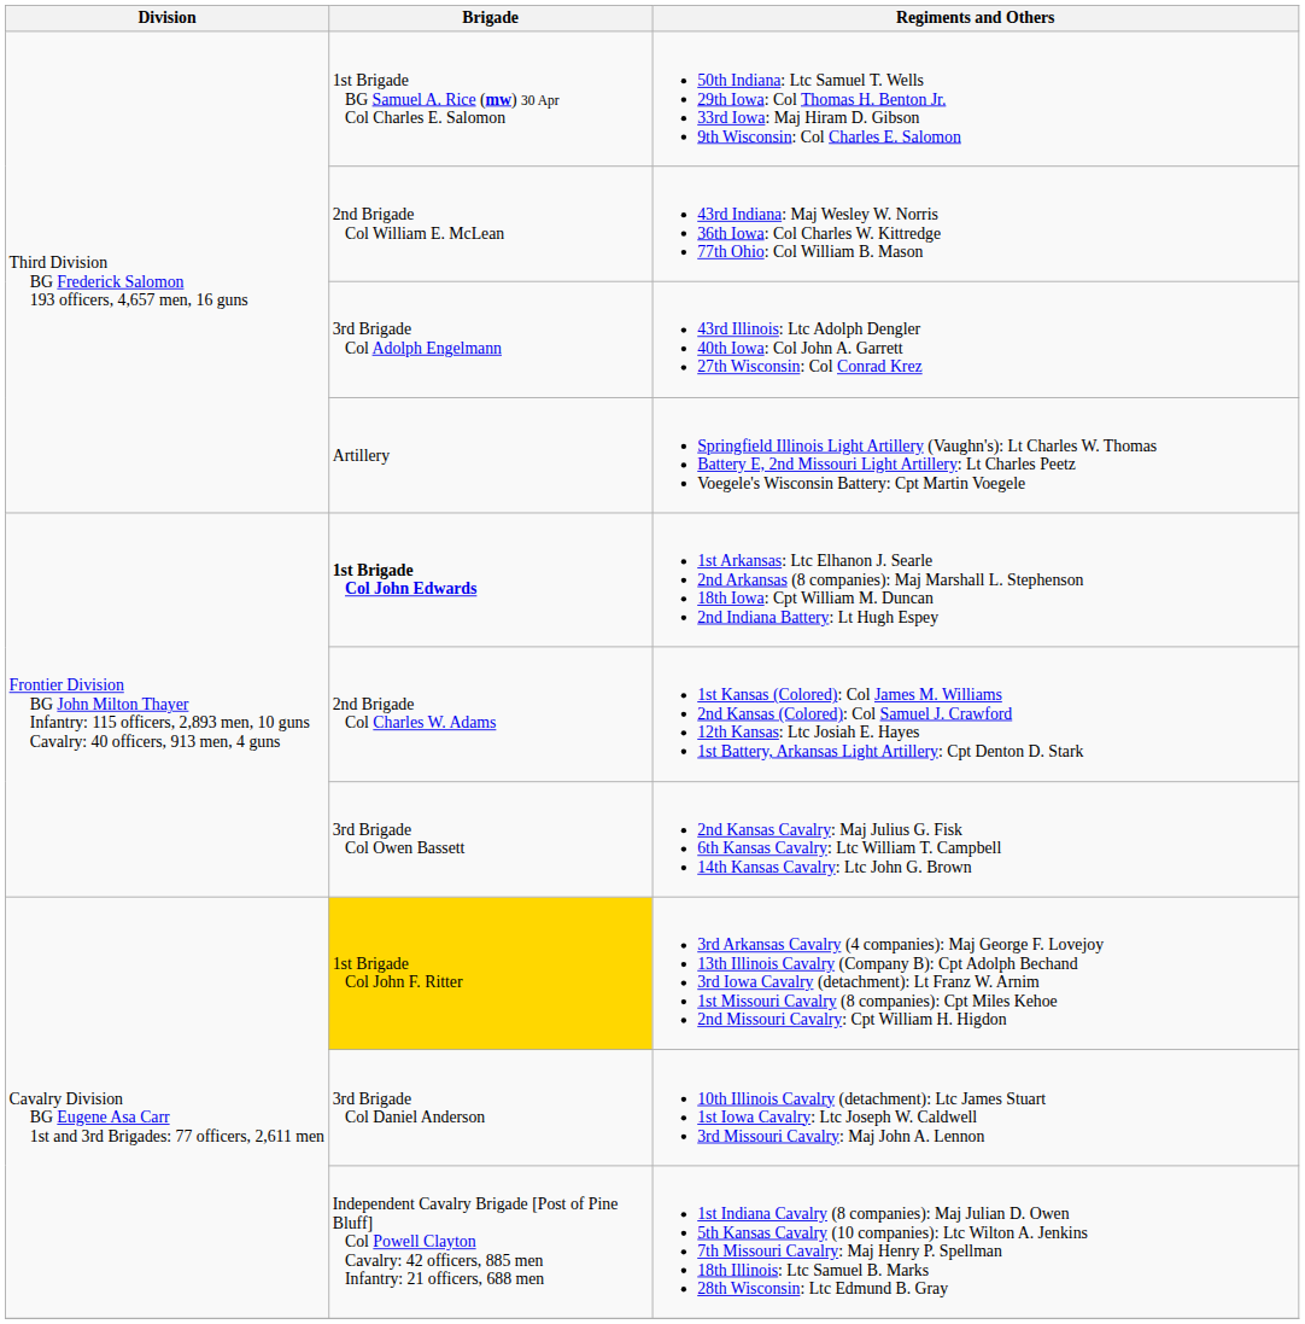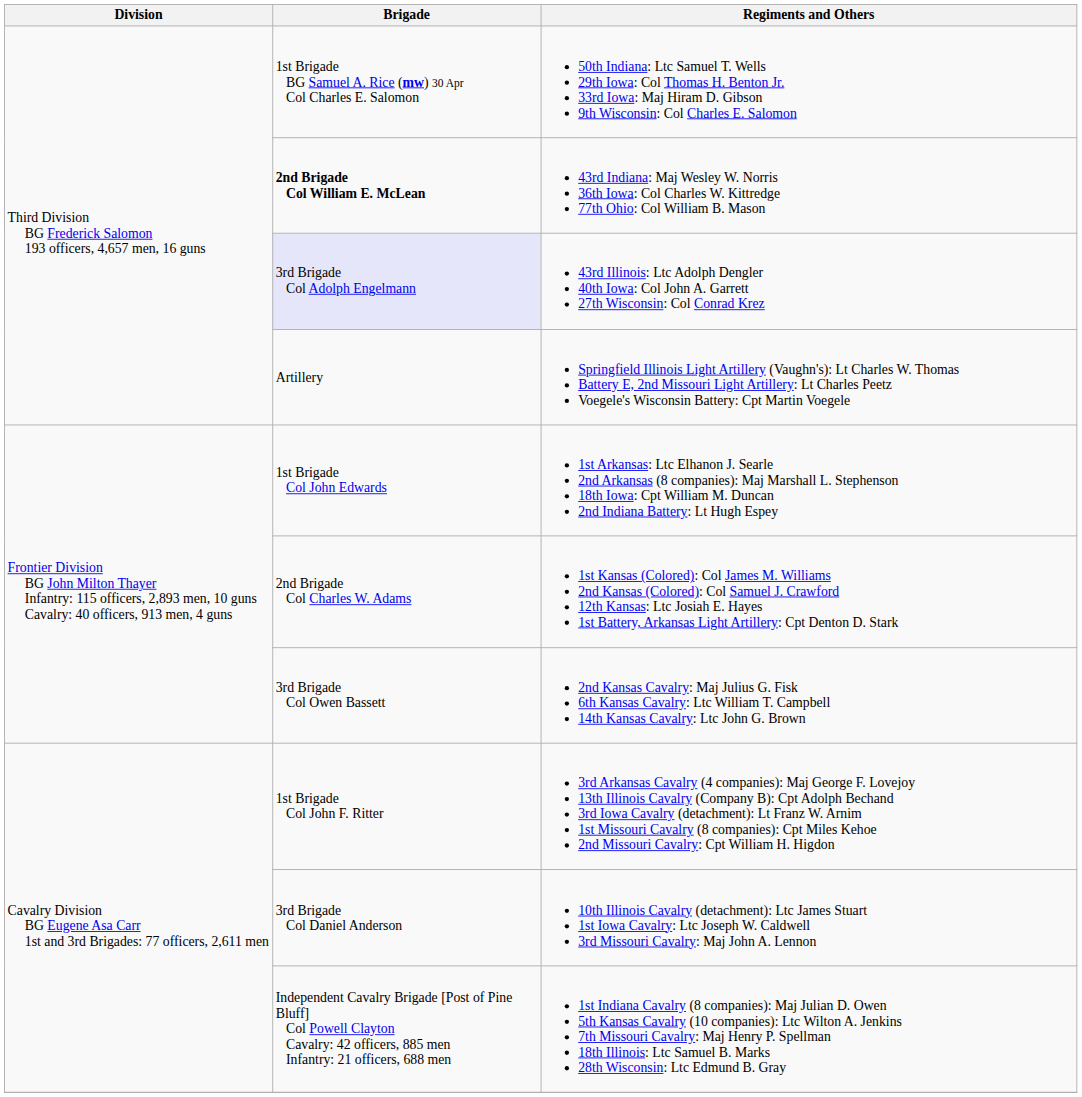2nd Brigade Col William E. McLean | Brigade: normal -> bold
3rd Brigade Col Adolph Engelmann | Brigade: no background -> lavender background
1st Brigade Col John Edwards | Brigade: bold -> normal
1st Brigade Col John F. Ritter | Brigade: gold background -> no background
